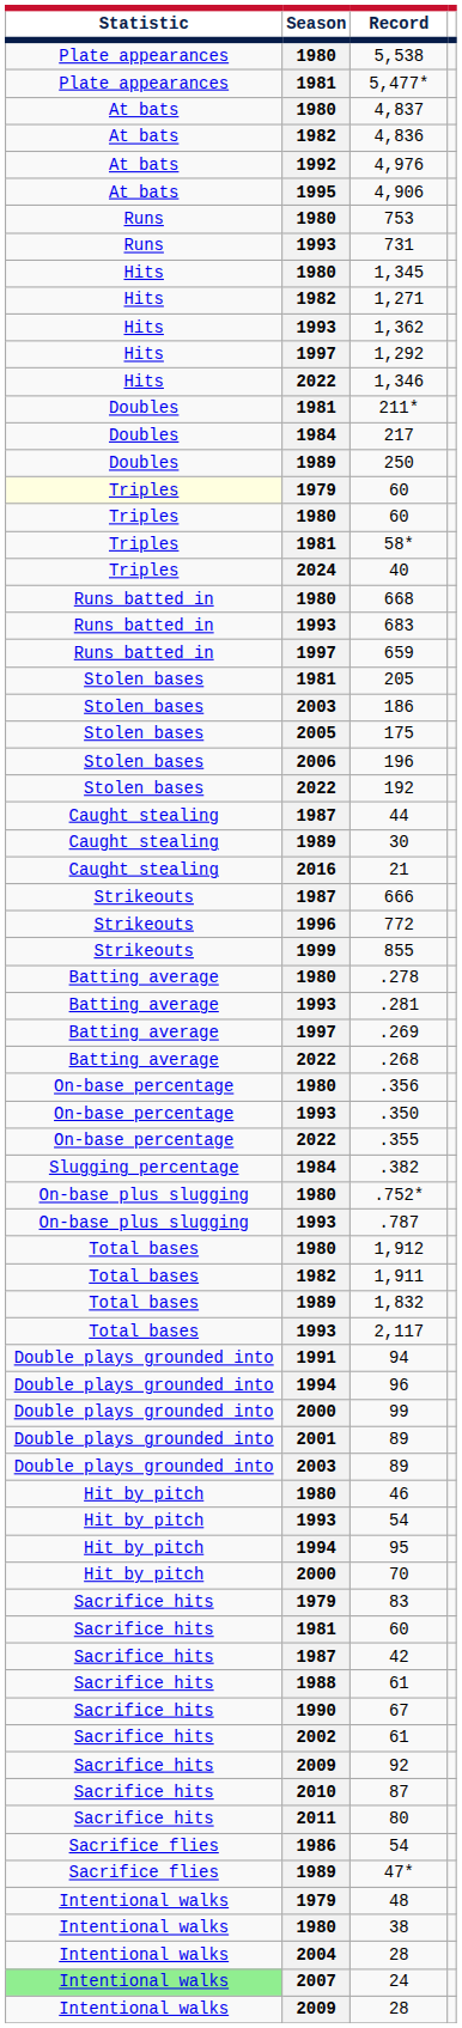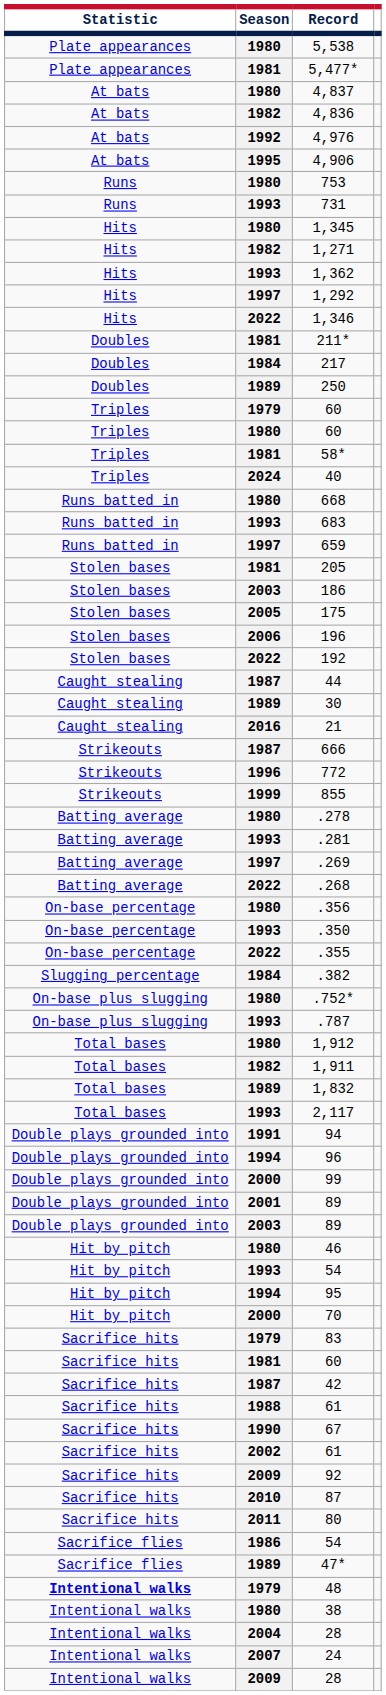1979 / 60 | Statistic: lightyellow background -> no background
48 | Statistic: normal -> bold
24 | Statistic: lightgreen background -> no background
